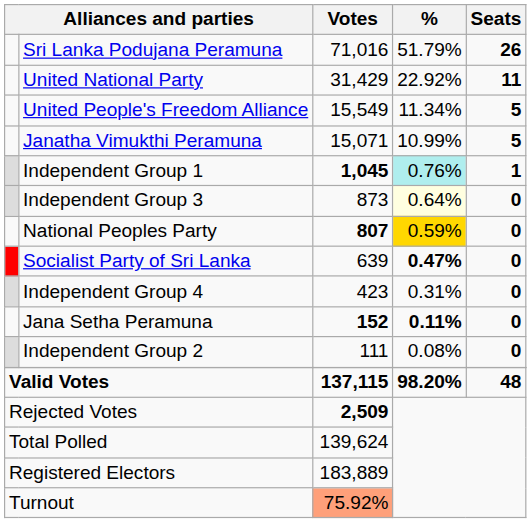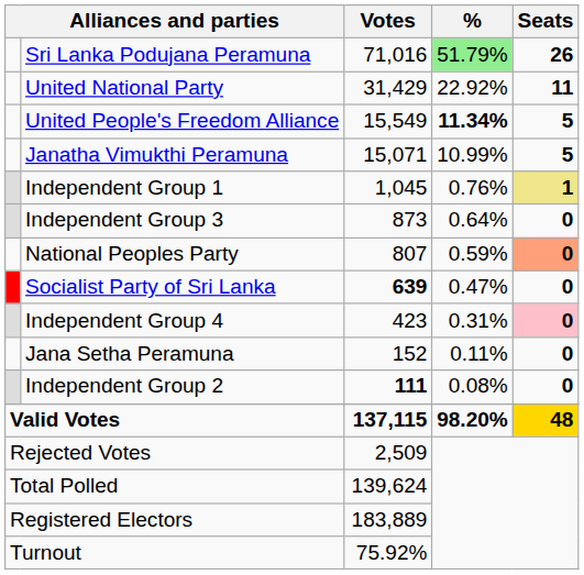Sri Lanka Podujana Peramuna | %: no background -> lightgreen background
United People's Freedom Alliance | %: normal -> bold
Independent Group 1 | Votes: bold -> normal
Independent Group 1 | %: paleturquoise background -> no background
Independent Group 1 | Seats: no background -> khaki background
Independent Group 3 | %: lightyellow background -> no background
National Peoples Party | Votes: bold -> normal
National Peoples Party | %: gold background -> no background
National Peoples Party | Seats: no background -> lightsalmon background
Socialist Party of Sri Lanka | Votes: normal -> bold
Socialist Party of Sri Lanka | %: bold -> normal
Independent Group 4 | Seats: no background -> pink background
Jana Setha Peramuna | Votes: bold -> normal
Jana Setha Peramuna | %: bold -> normal
Independent Group 2 | Votes: normal -> bold
Valid Votes | Seats: no background -> gold background
Rejected Votes | Votes: bold -> normal
Turnout | Votes: lightsalmon background -> no background
